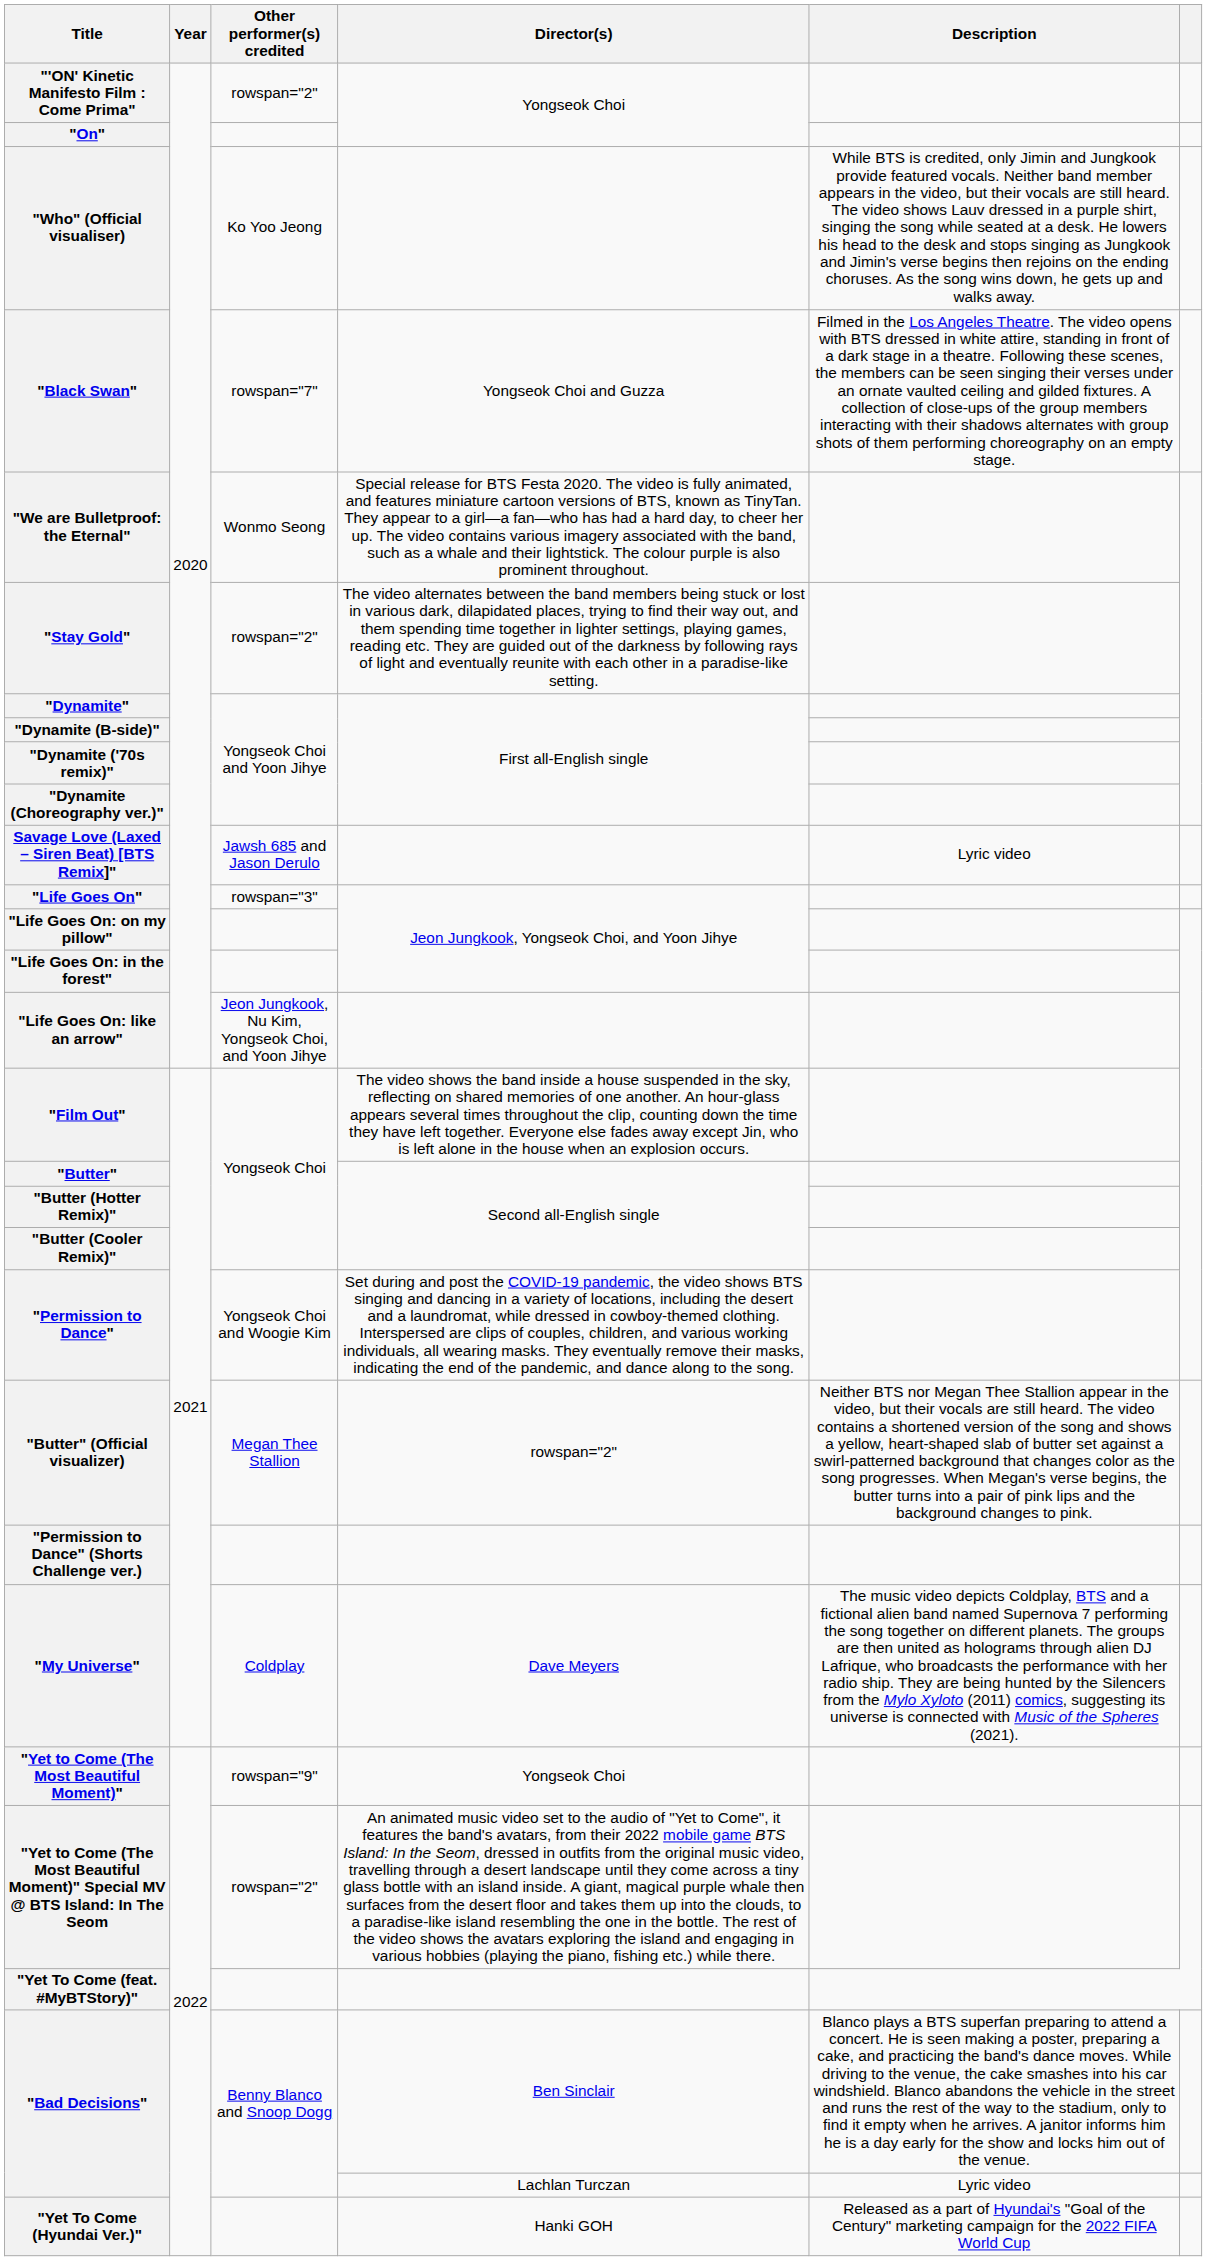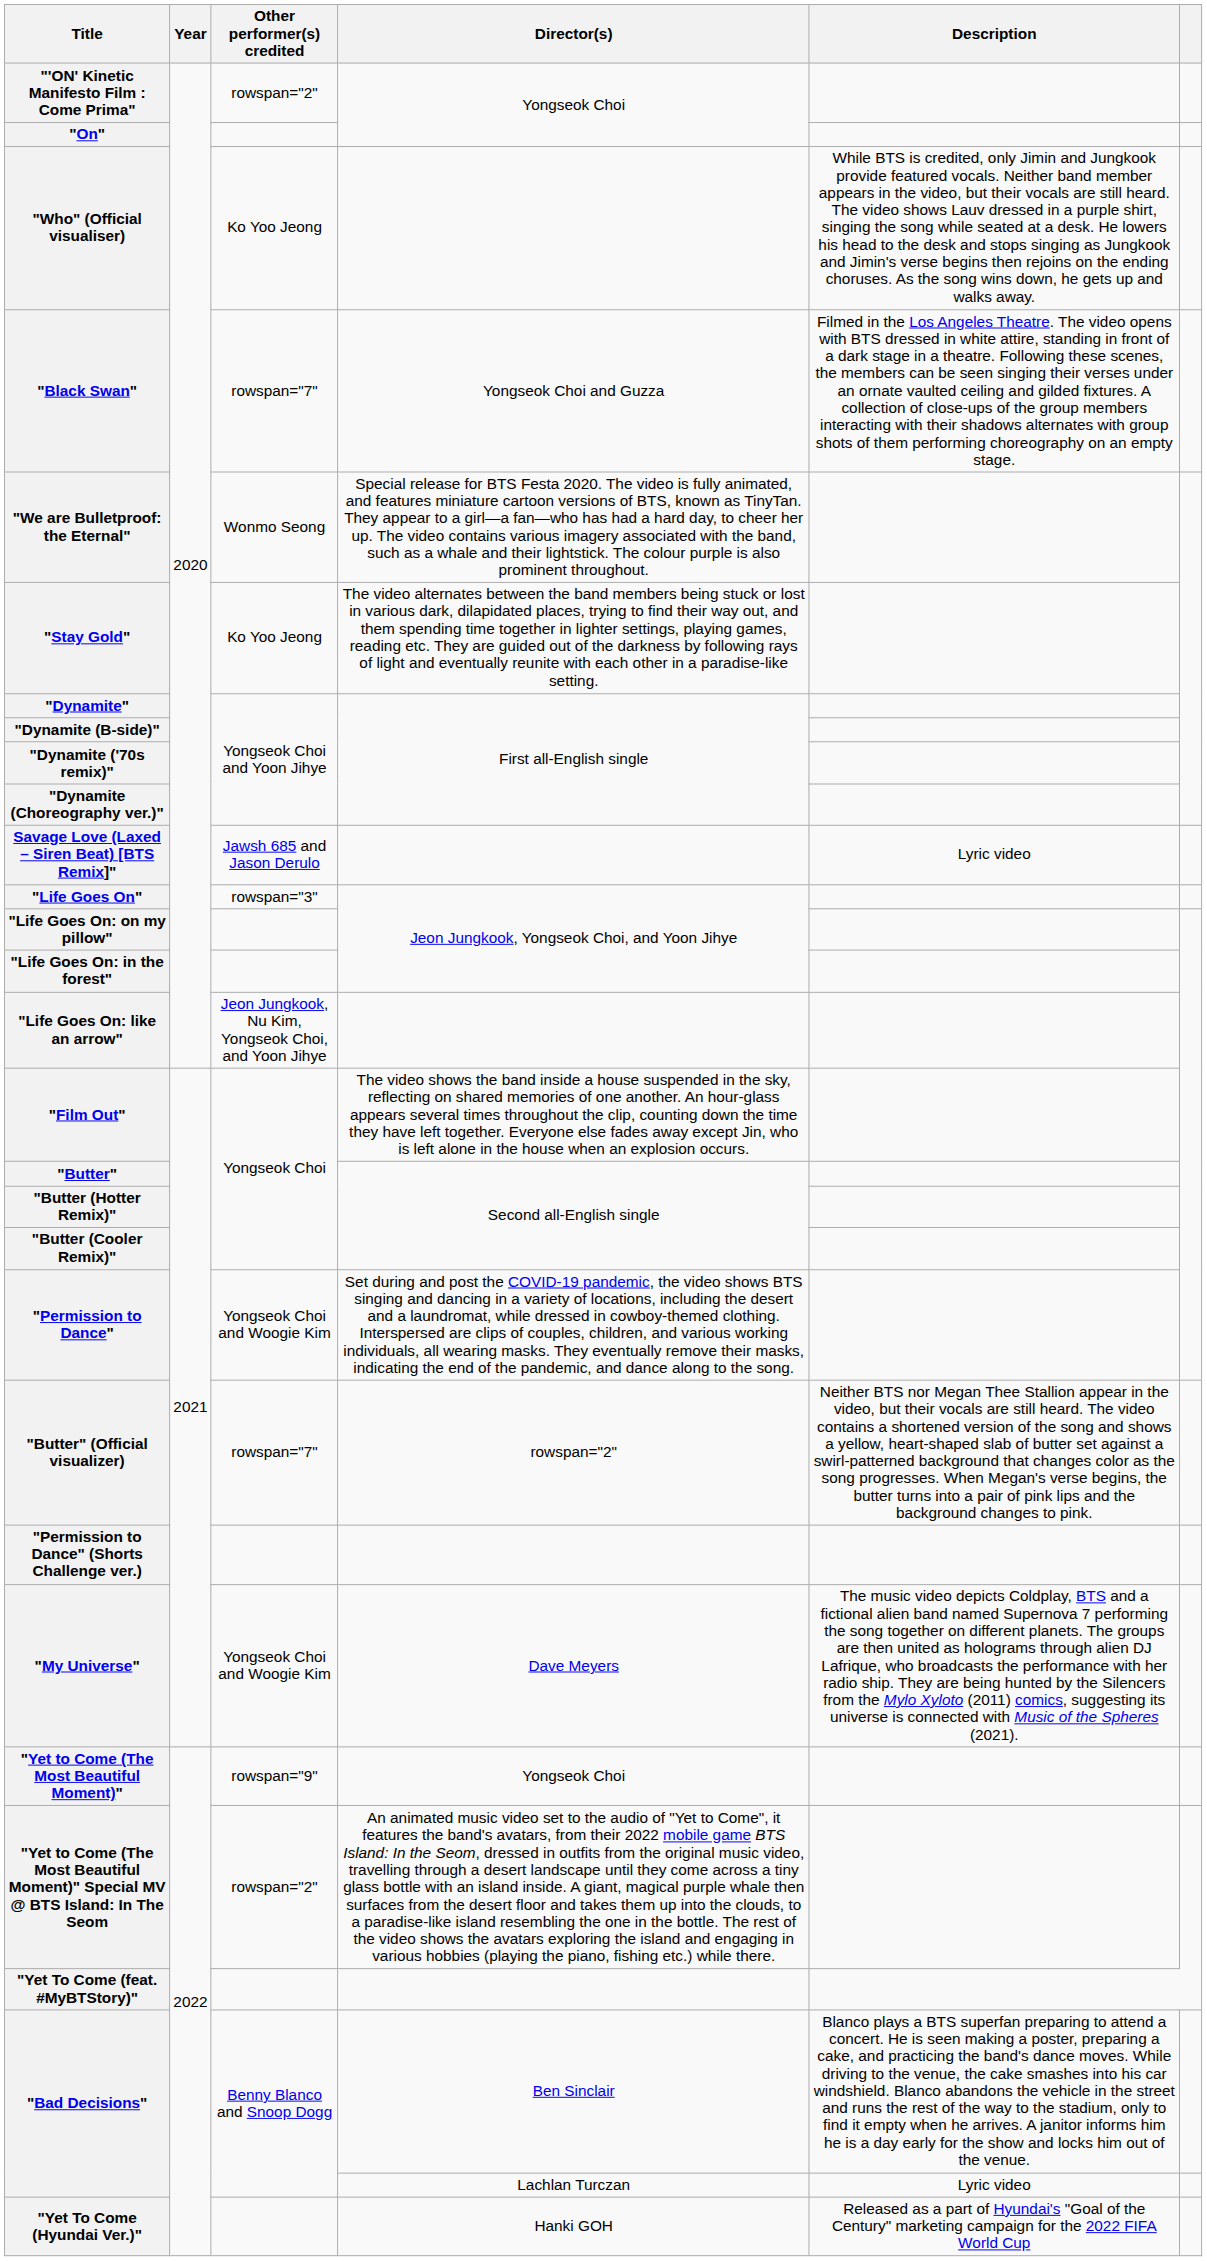"Stay Gold" | Other performer(s) credited: rowspan="2" -> Ko Yoo Jeong
"Butter" (Official visualizer) | Other performer(s) credited: Megan Thee Stallion -> rowspan="7"
"My Universe" | Other performer(s) credited: Coldplay -> Yongseok Choi and Woogie Kim
